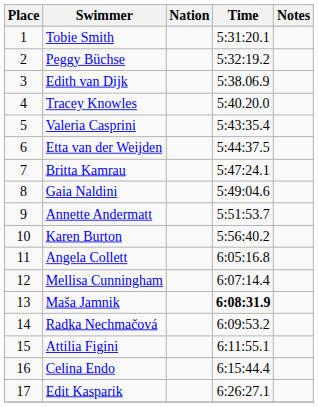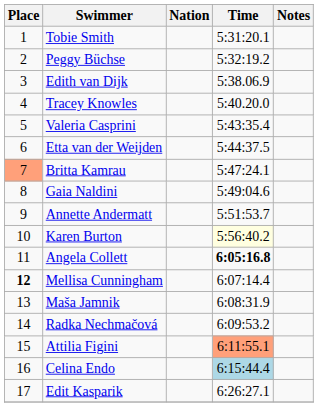Britta Kamrau | Place: no background -> lightsalmon background
Karen Burton | Time: no background -> lightyellow background
Angela Collett | Time: normal -> bold
Mellisa Cunningham | Place: normal -> bold
Maša Jamnik | Time: bold -> normal
Attilia Figini | Time: no background -> lightsalmon background
Celina Endo | Time: no background -> lightblue background
